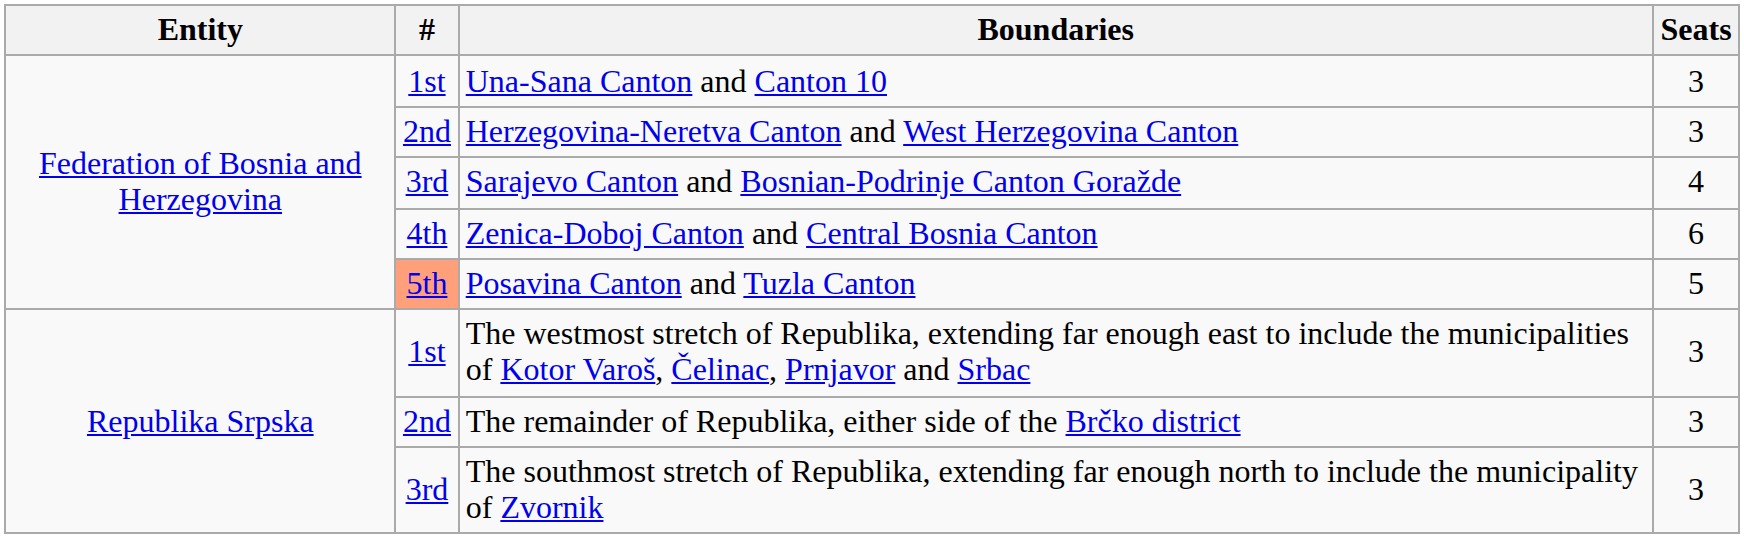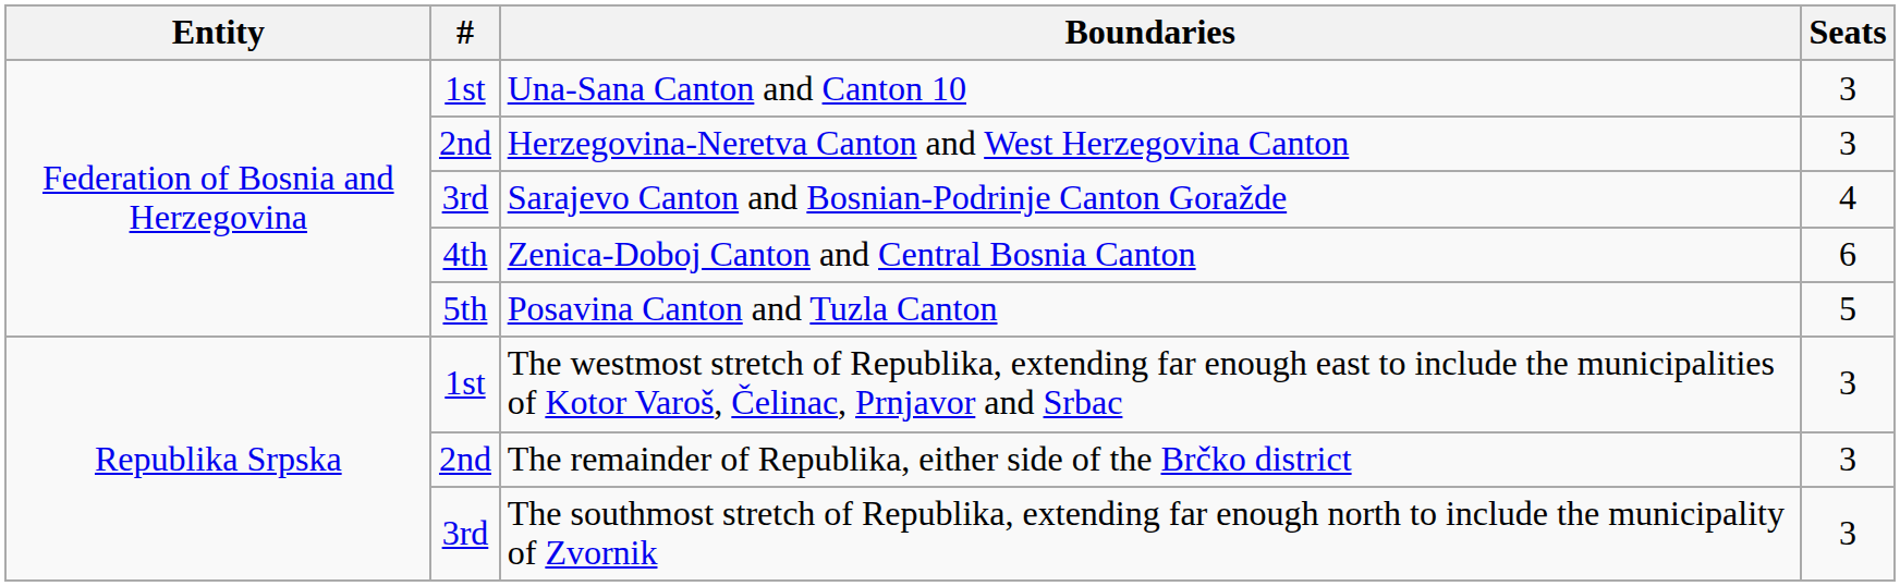Posavina Canton and Tuzla Canton | #: lightsalmon background -> no background
